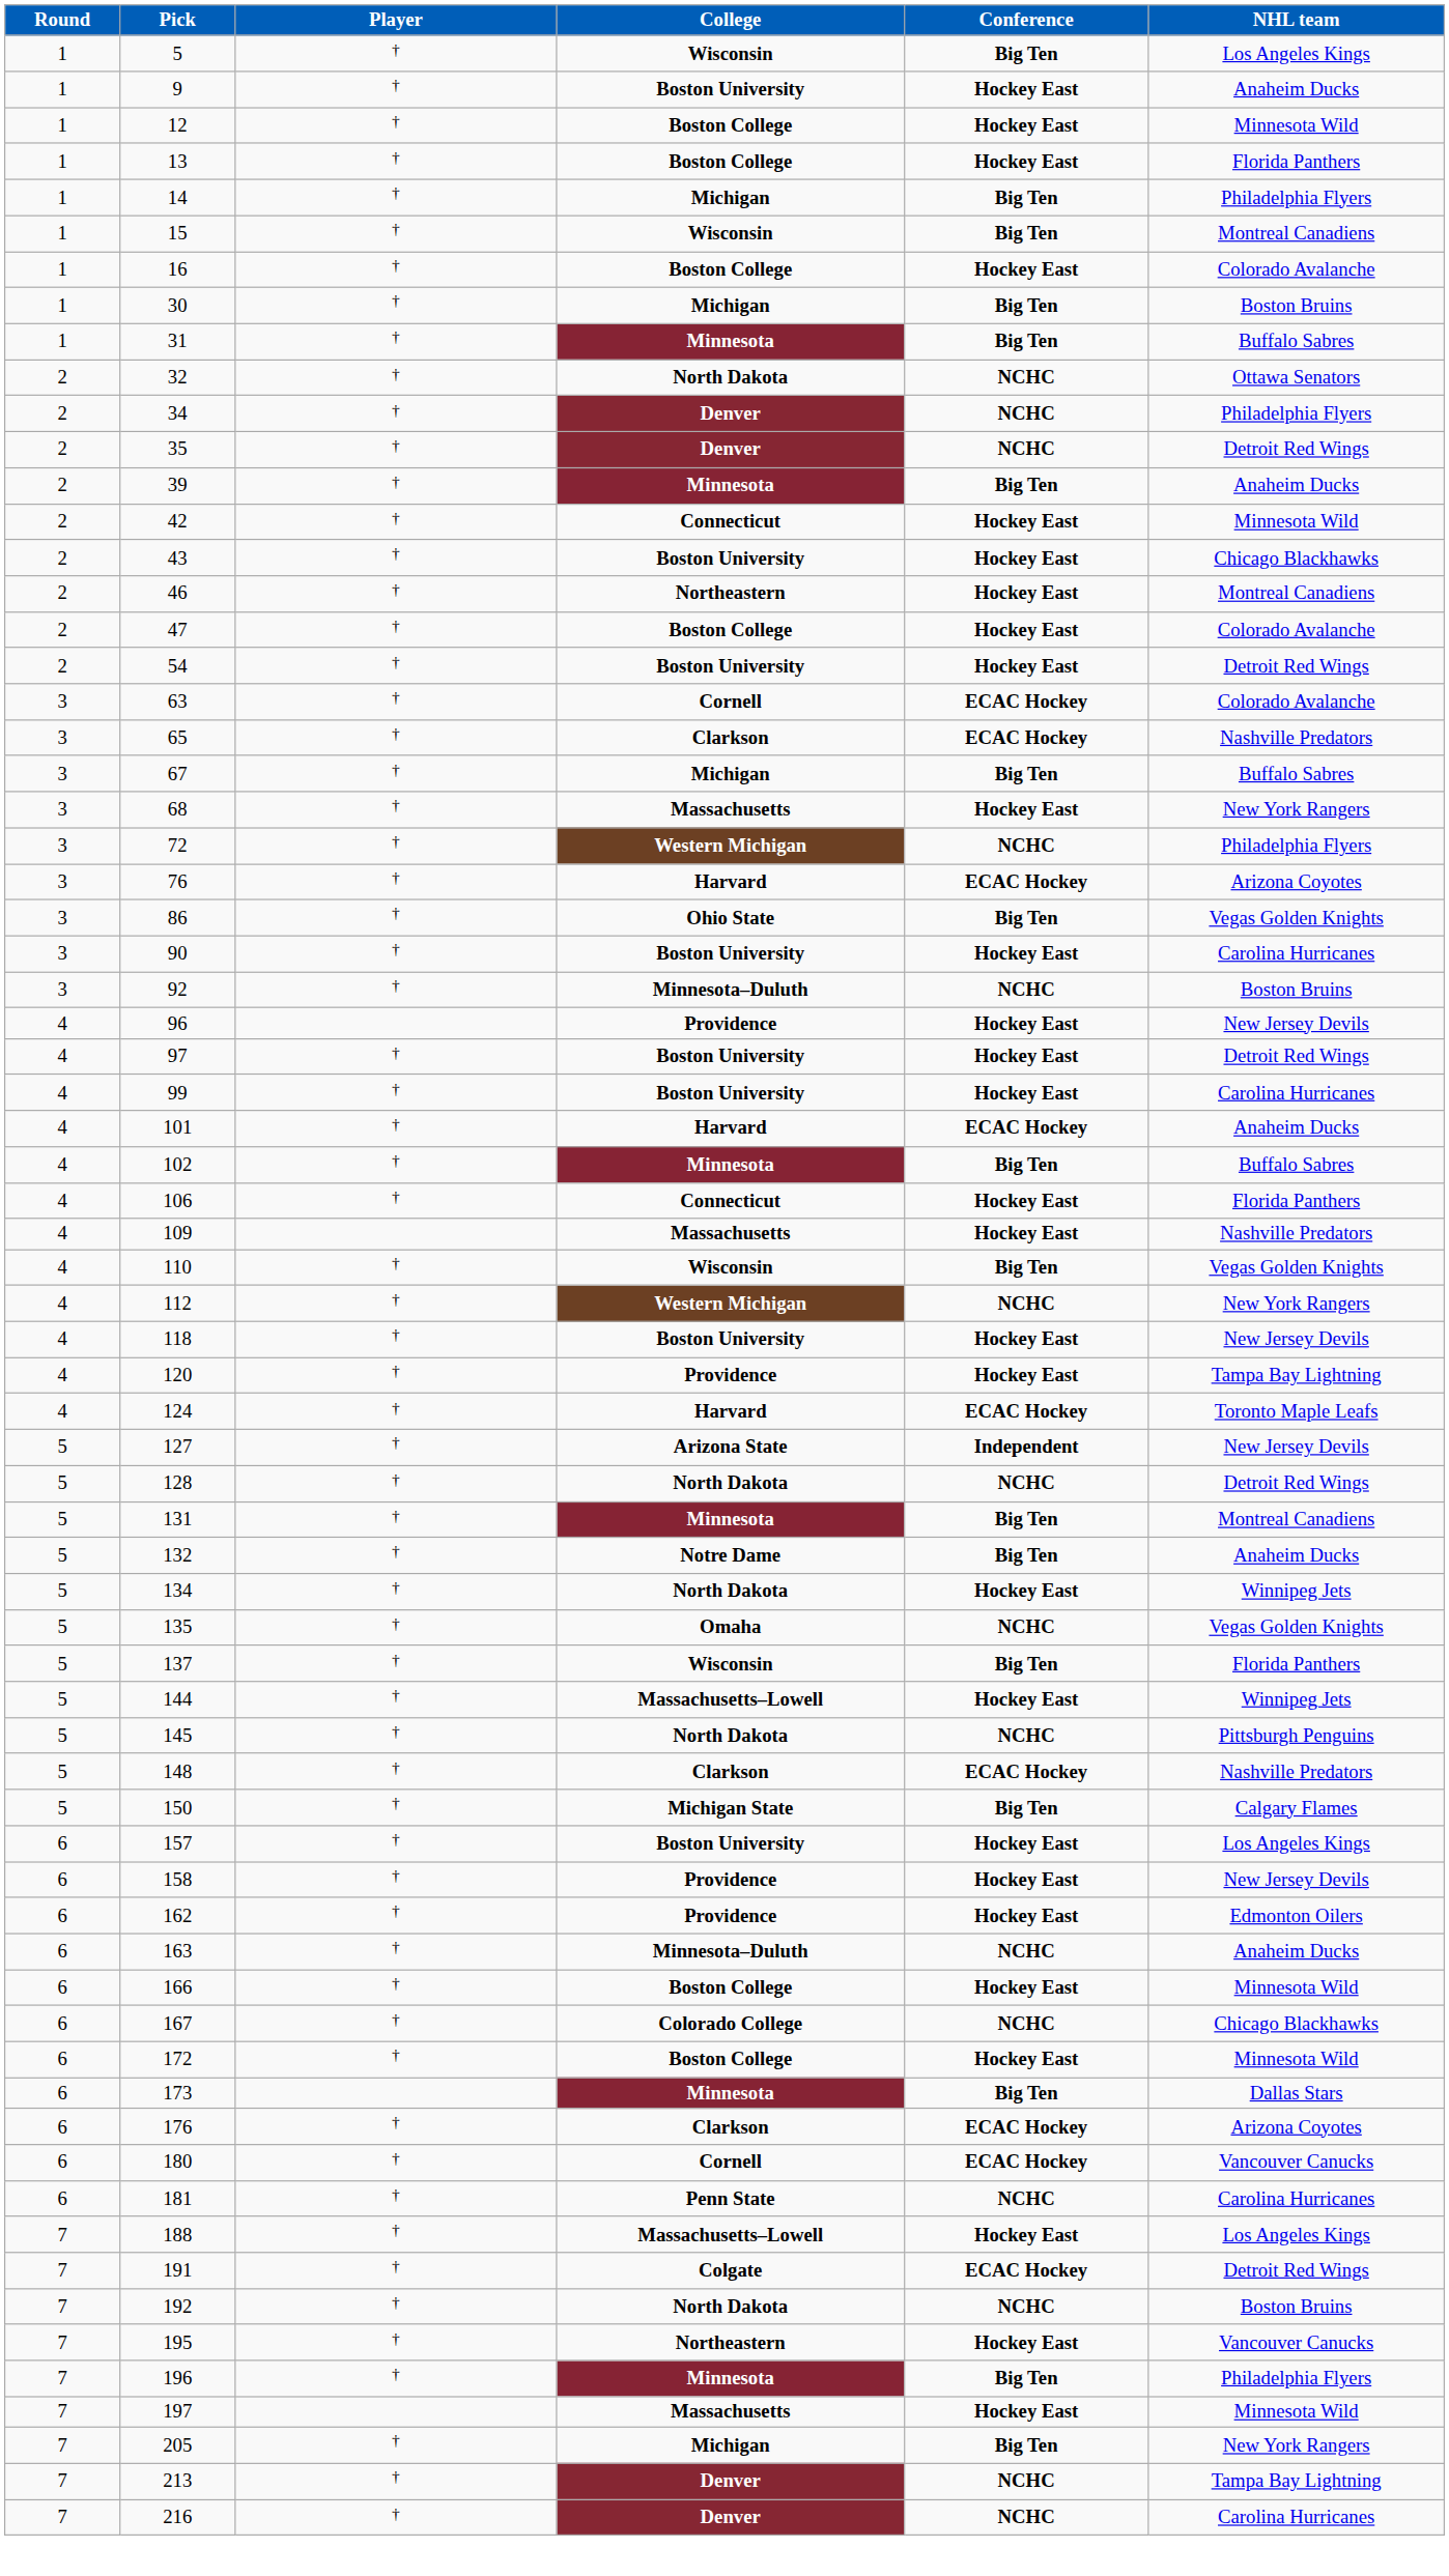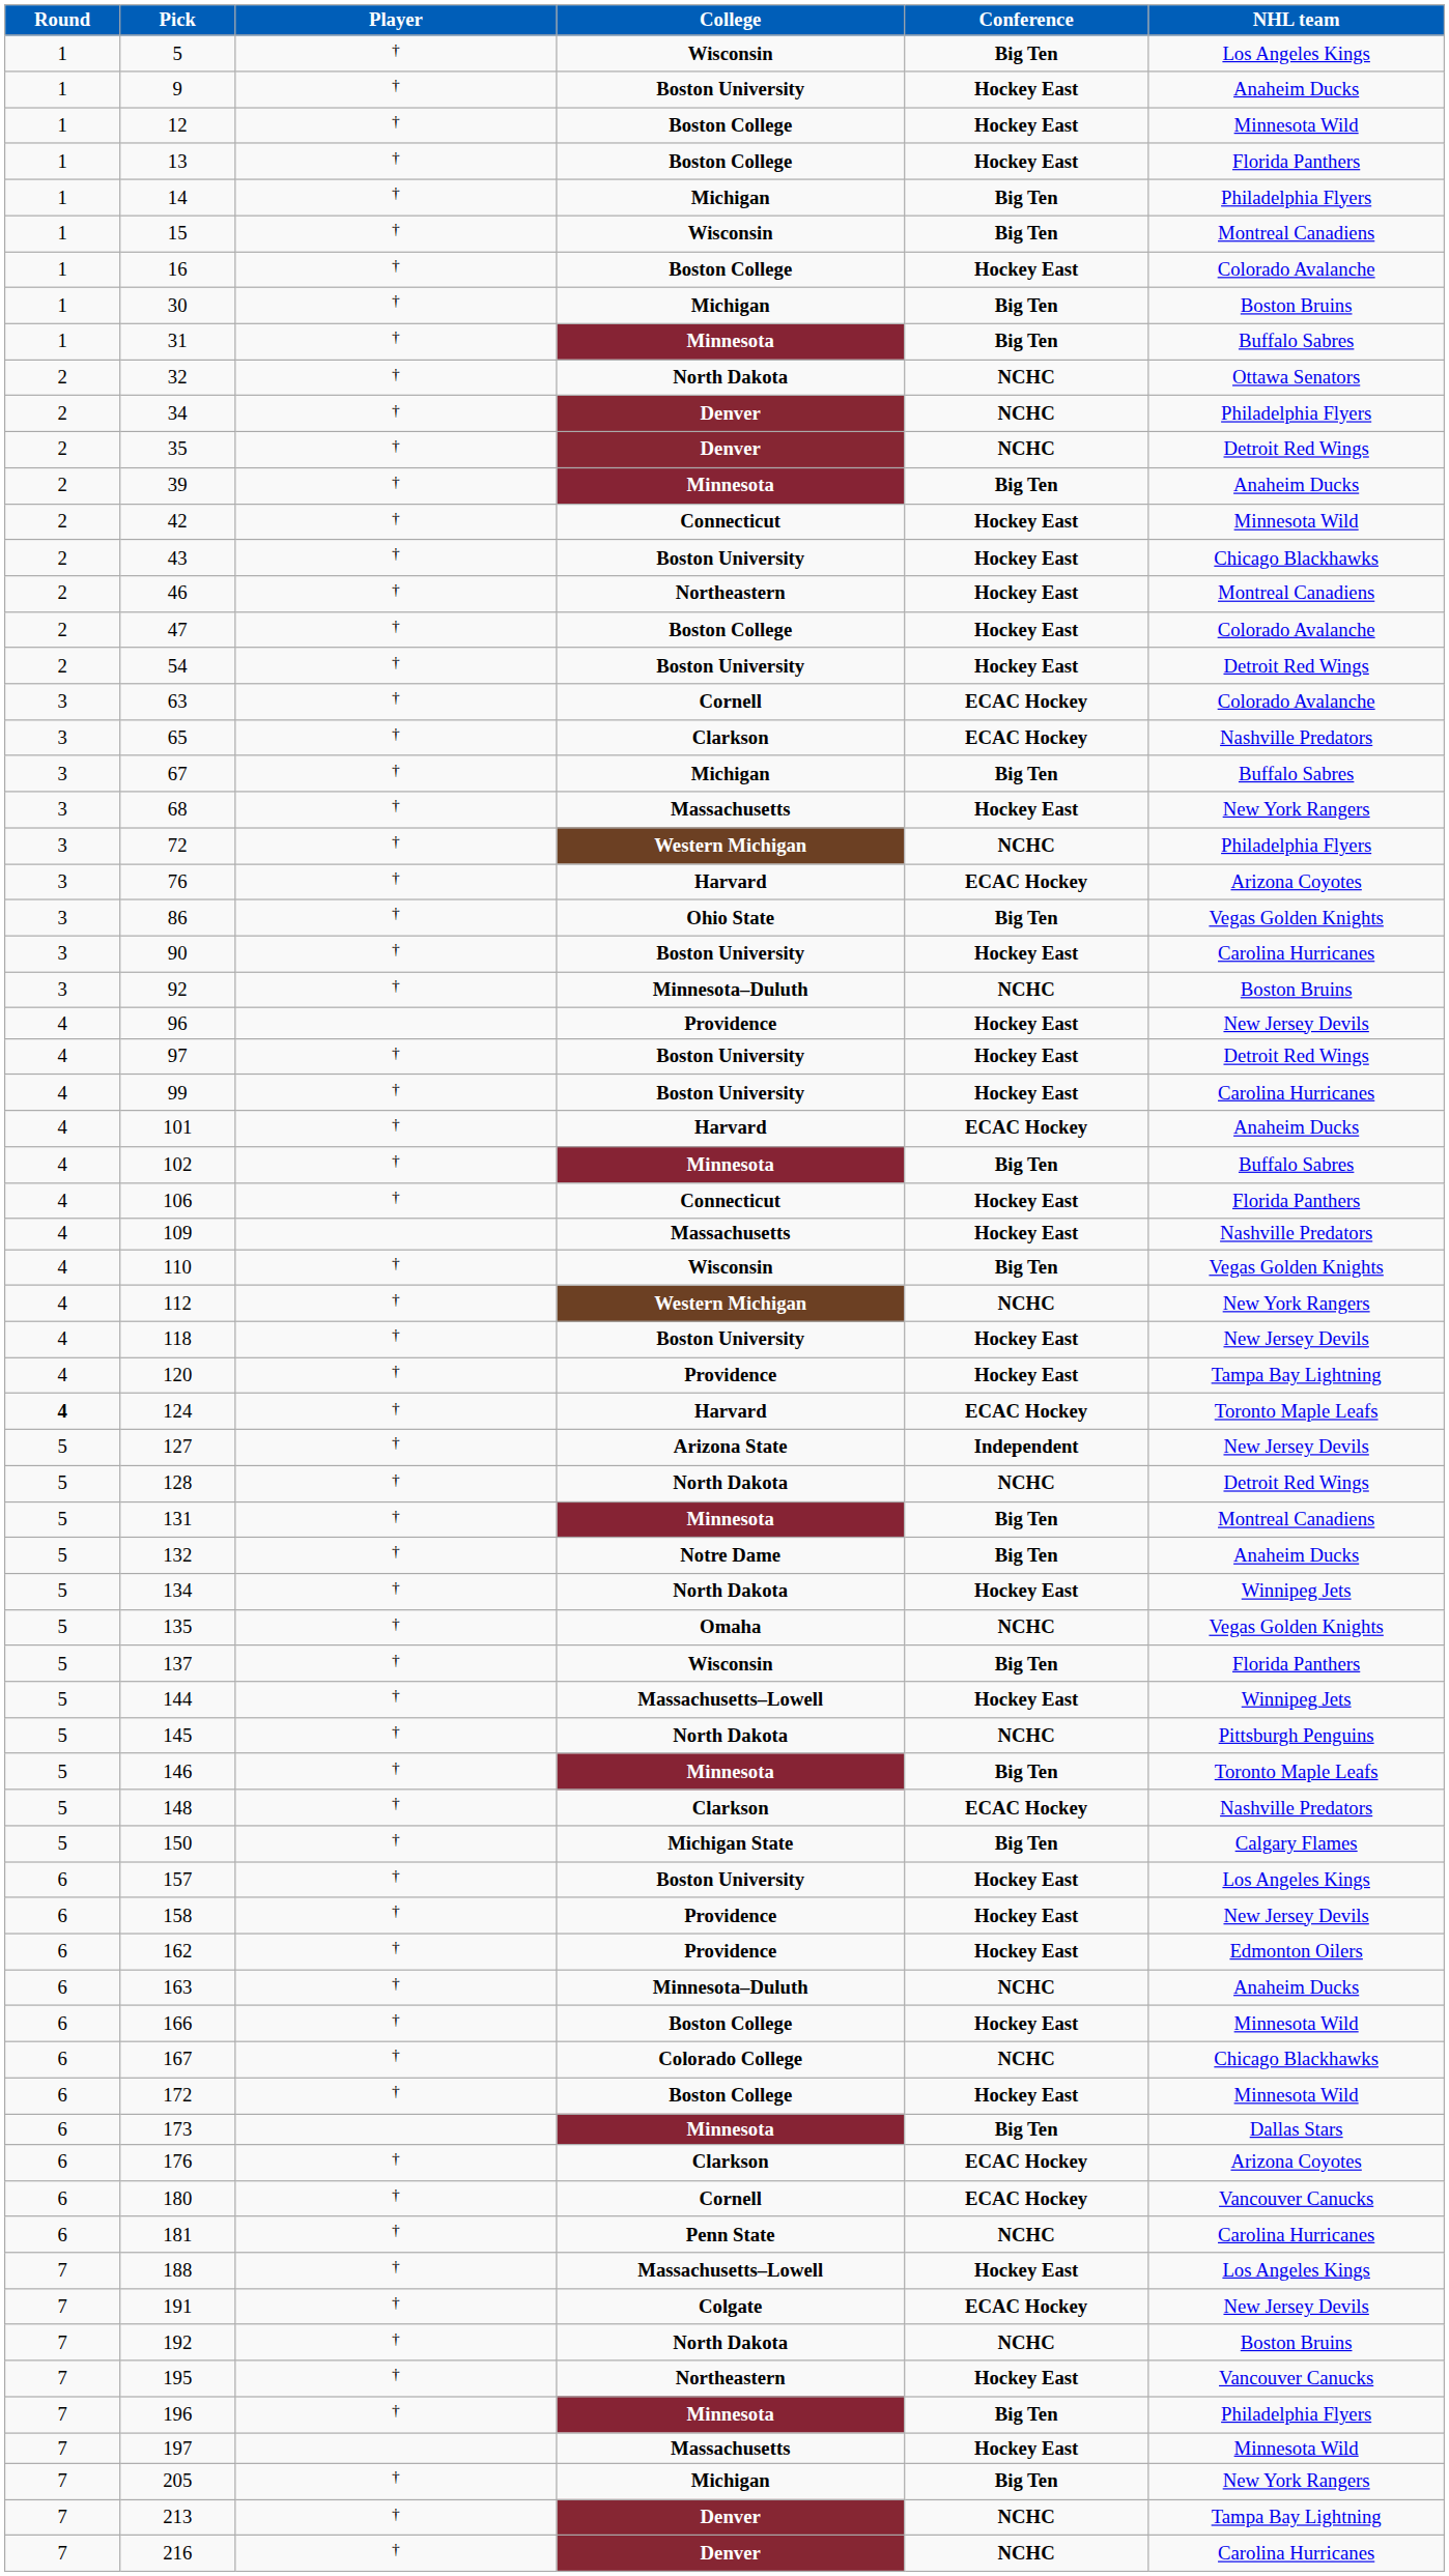124 | Round: normal -> bold
+ row: 5 | 146 | † | Minnesota | Big Ten | Toronto Maple Leafs
191 | NHL team: Detroit Red Wings -> New Jersey Devils
